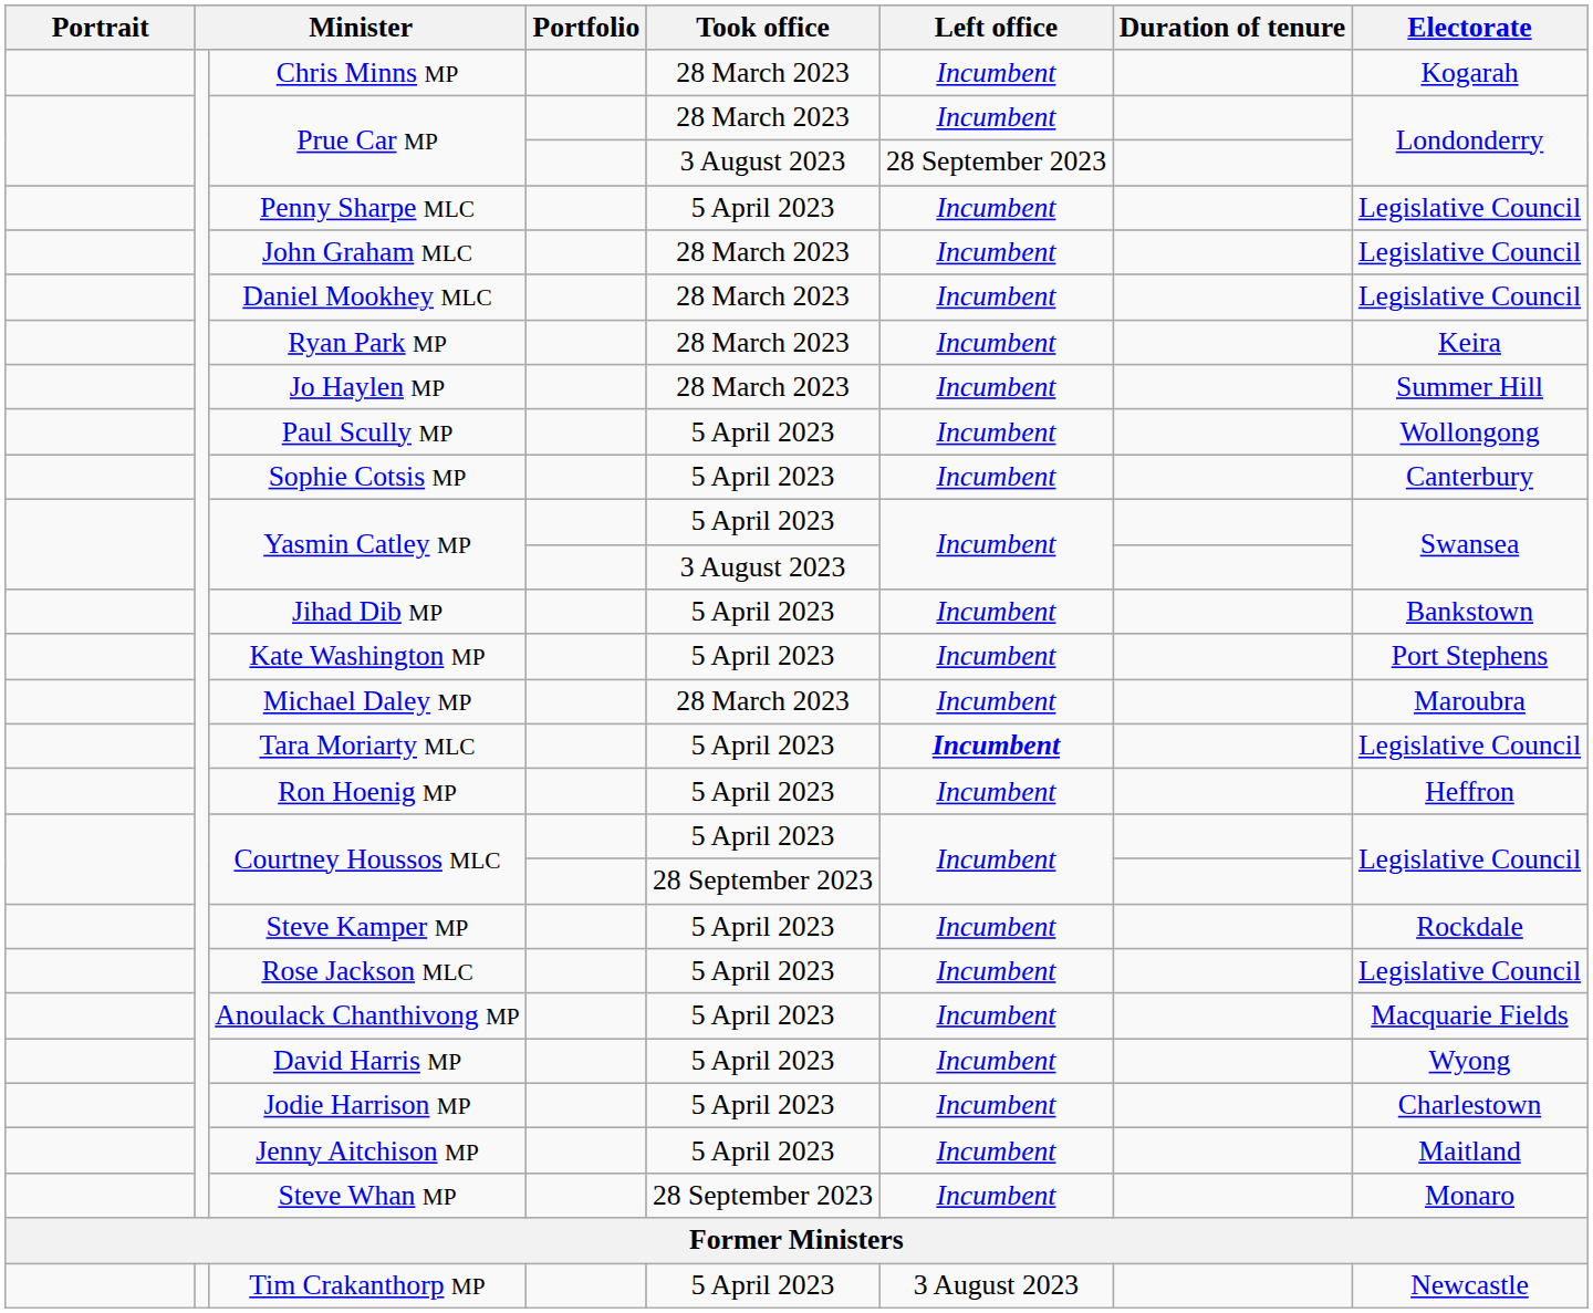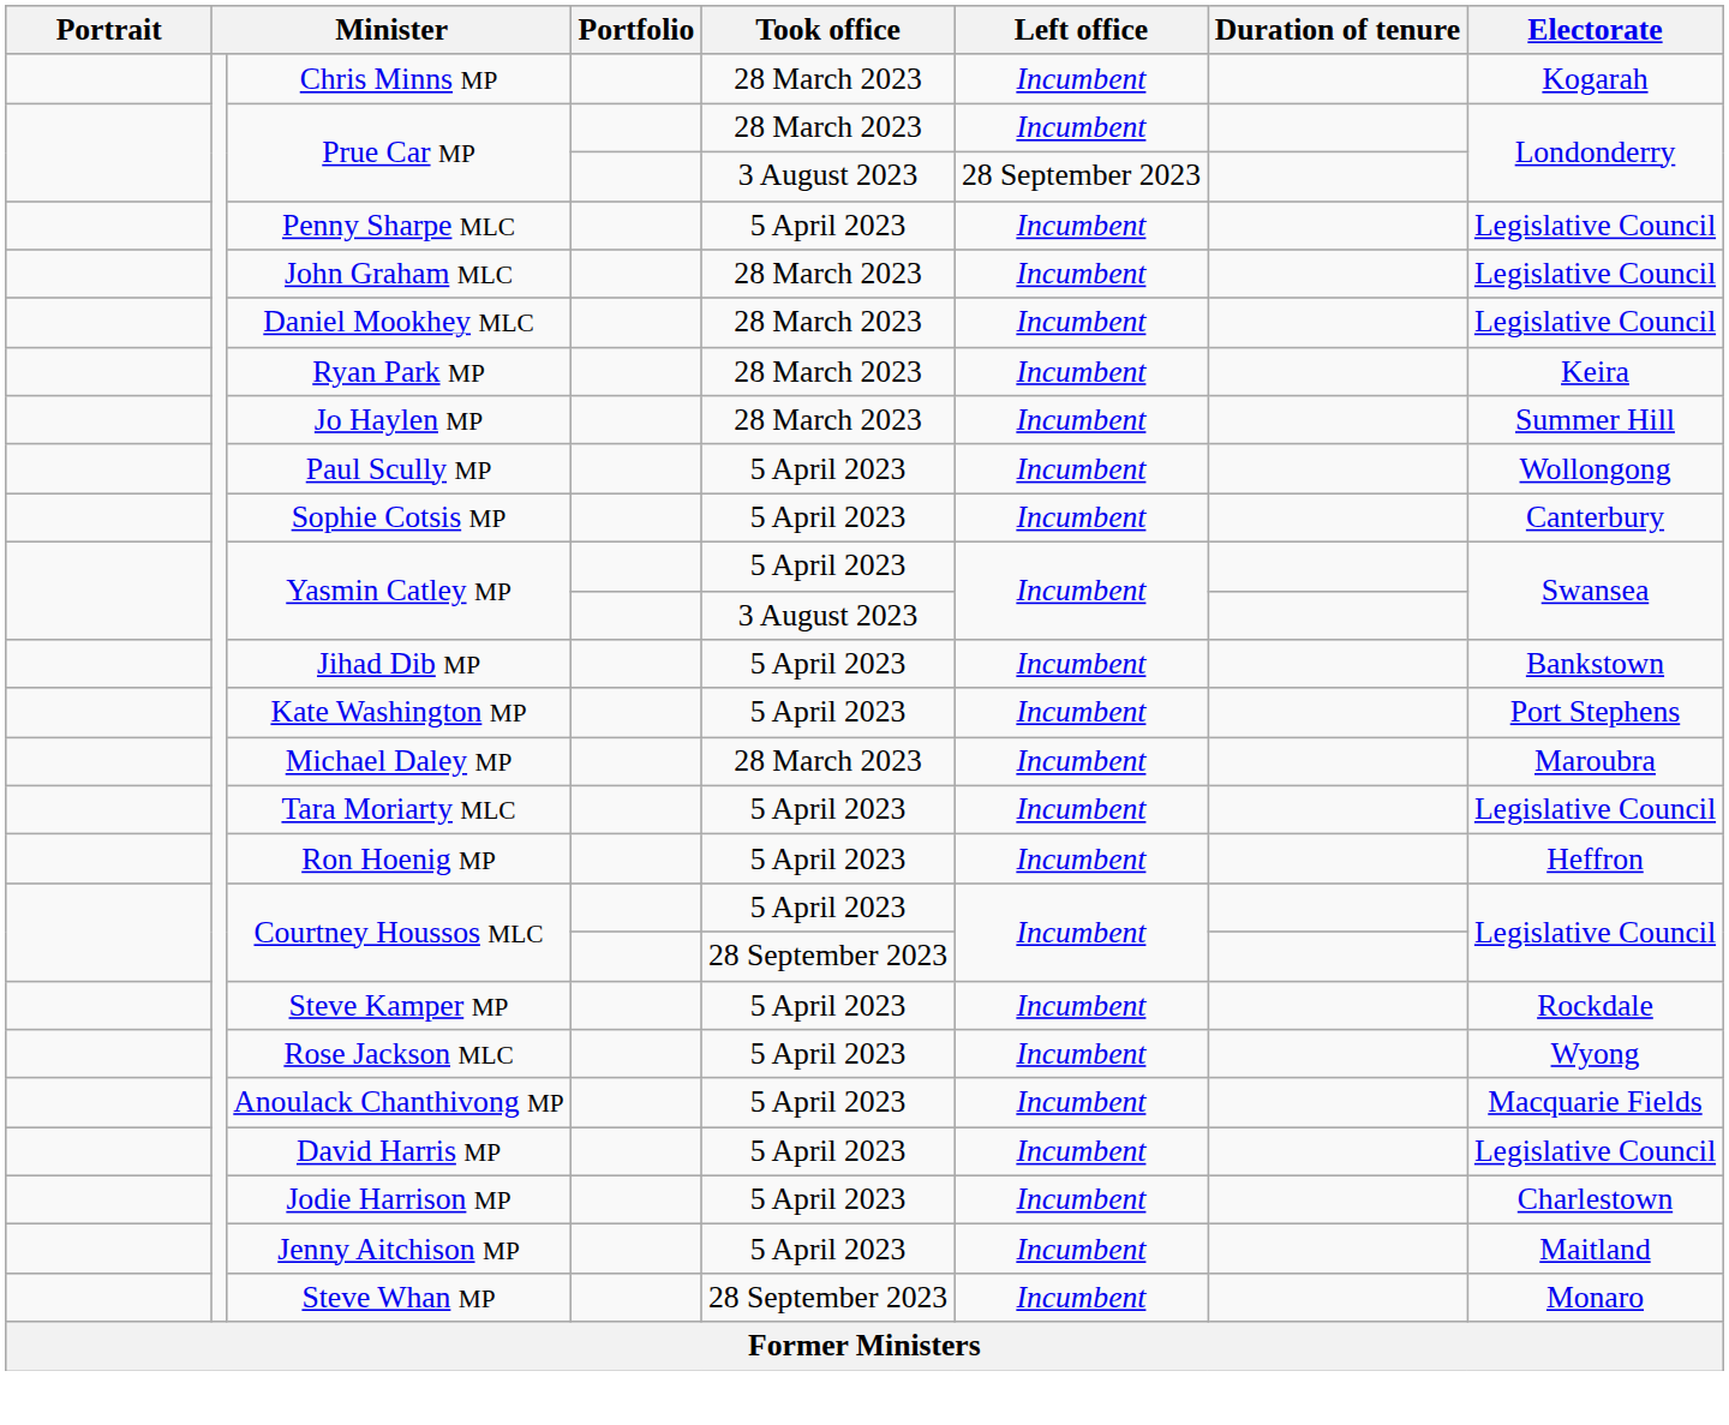Tara Moriarty MLC | Left office: bold -> normal
Rose Jackson MLC | Electorate: Legislative Council -> Wyong
David Harris MP | Electorate: Wyong -> Legislative Council
- row: Tim Crakanthorp MP | 5 April 2023 | 3 August 2023 | Newcastle
